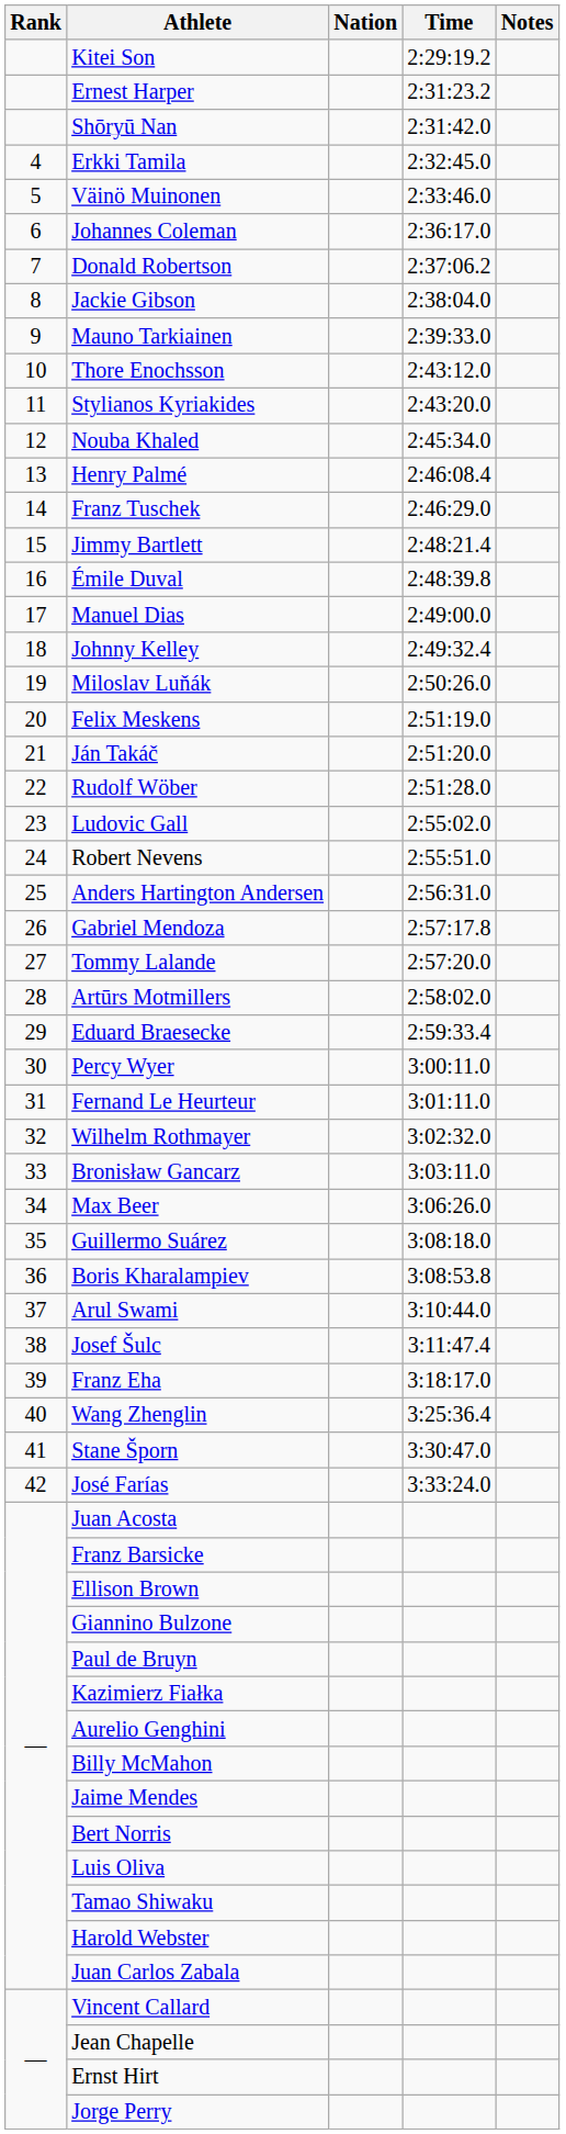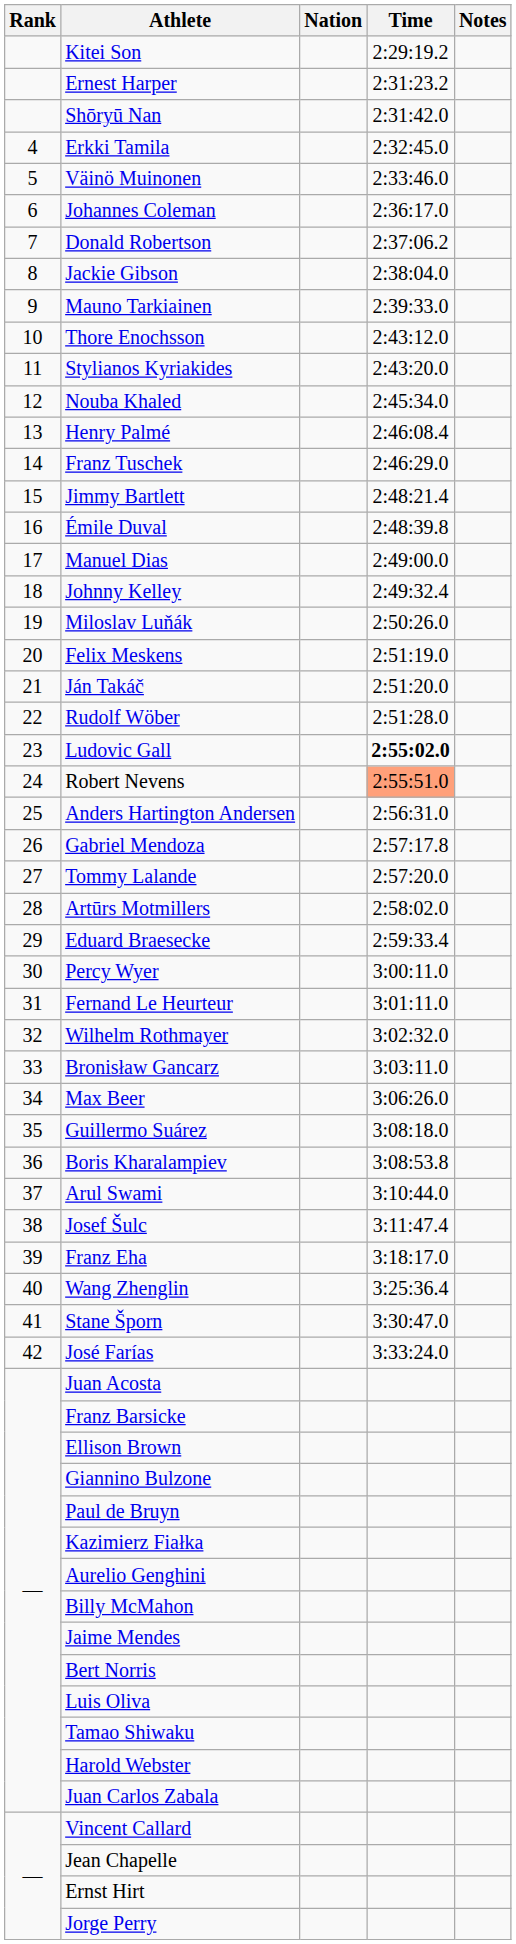Ludovic Gall | Time: normal -> bold
Robert Nevens | Time: no background -> lightsalmon background
